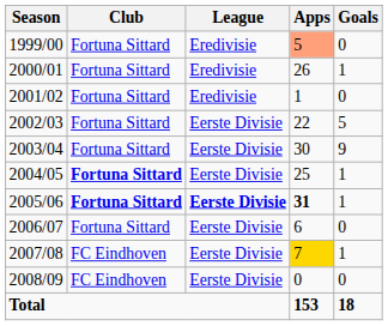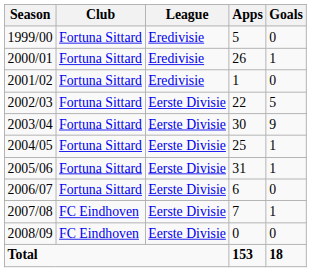1999/00 | Apps: lightsalmon background -> no background
2004/05 | Club: bold -> normal
2005/06 | Club: bold -> normal
2005/06 | League: bold -> normal
2005/06 | Apps: bold -> normal
2007/08 | Apps: gold background -> no background
